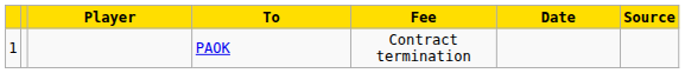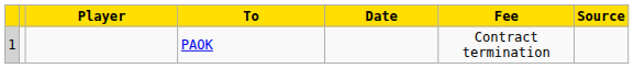columns swapped: Fee <-> Date
PAOK | column 1: no background -> lightgrey background
